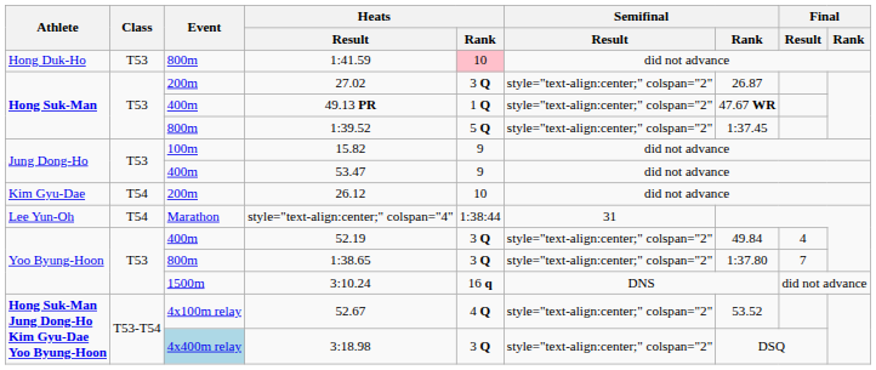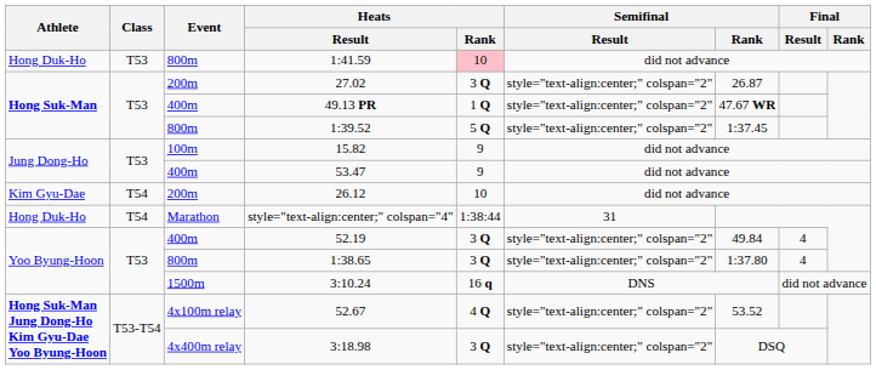style="text-align:center;" colspan="4" | Athlete: Lee Yun-Oh -> Hong Duk-Ho
1:38.65 | Final / Result: 7 -> 4
3:18.98 | Event: lightblue background -> no background
